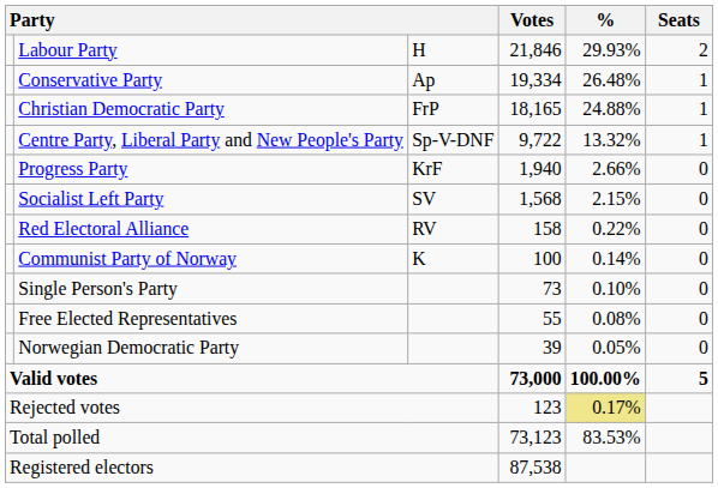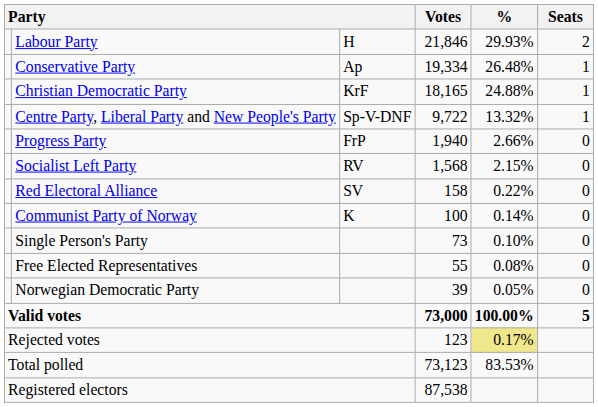Christian Democratic Party | column 3: FrP -> KrF
Progress Party | column 3: KrF -> FrP
Socialist Left Party | column 3: SV -> RV
Red Electoral Alliance | column 3: RV -> SV
